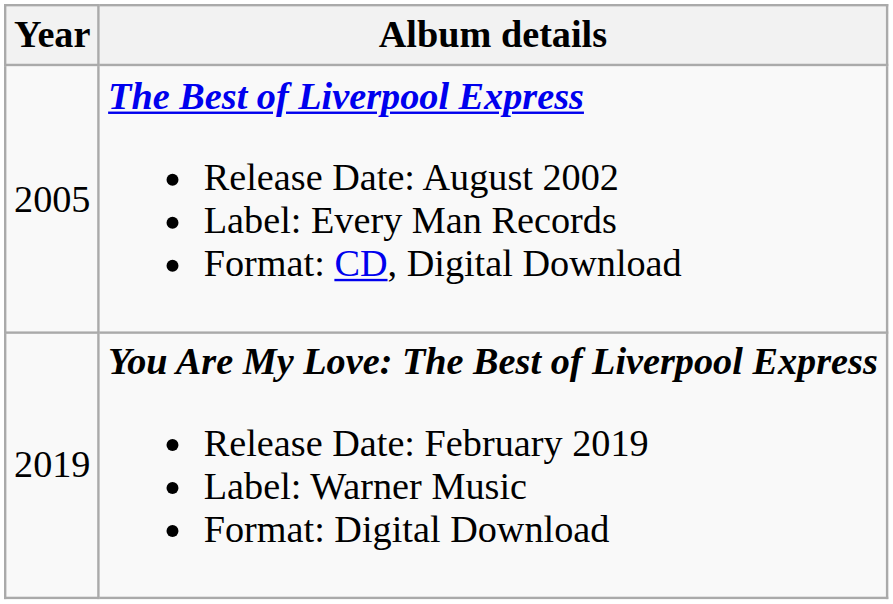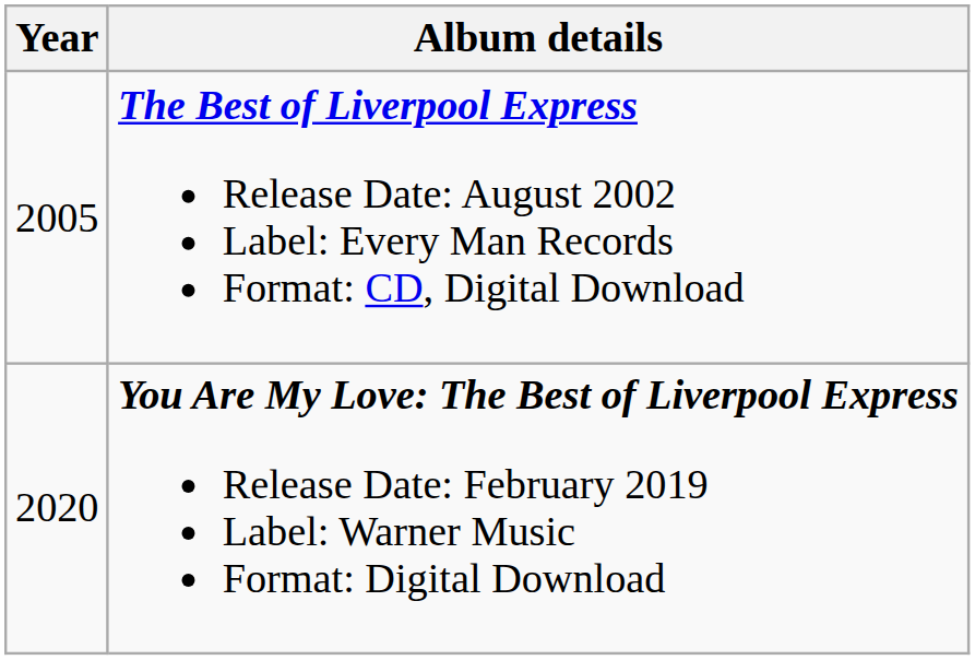row 3 | Year: 2019 -> 2020
